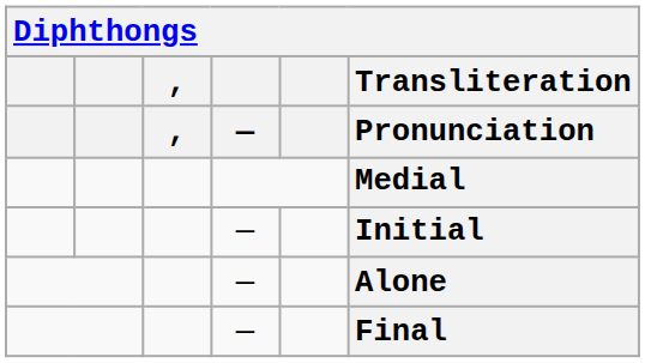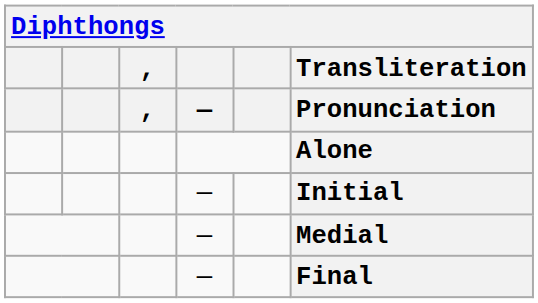row 4 | Transliteration / Pronunciation: Medial -> Alone
row 6 | Transliteration / Pronunciation: Alone -> Medial
